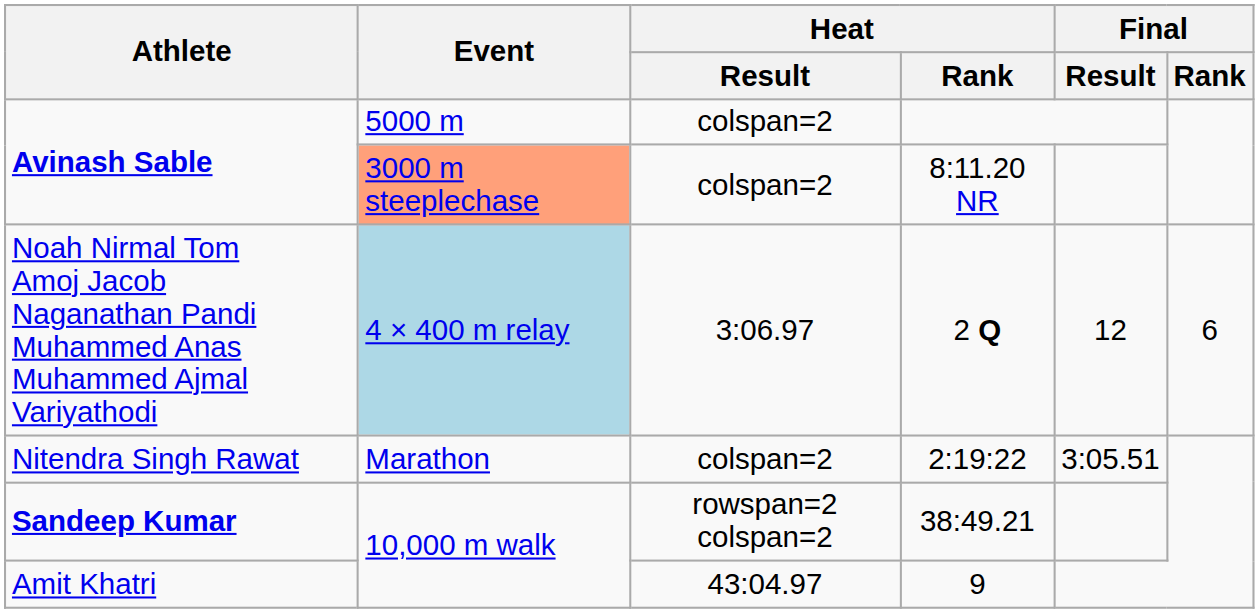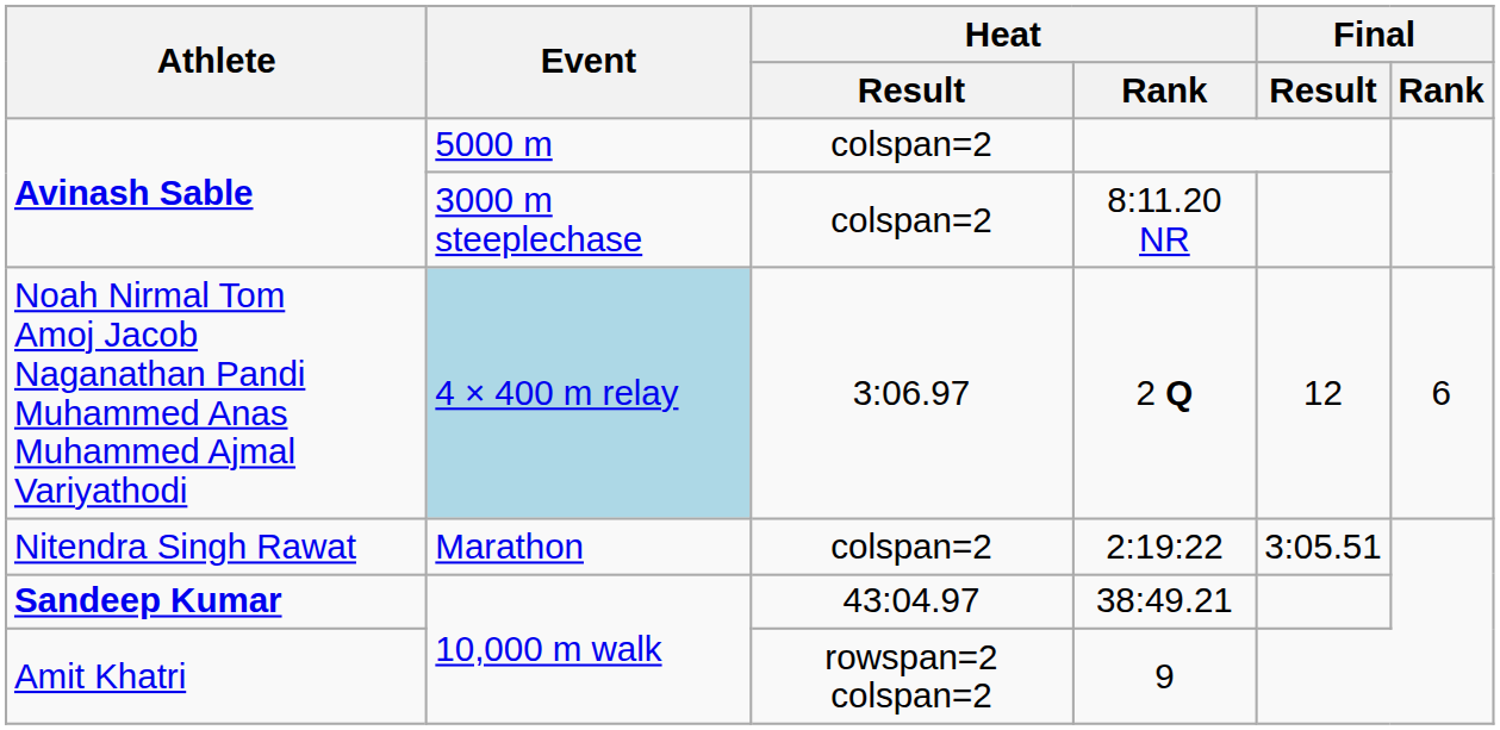8:11.20 NR | Event: lightsalmon background -> no background
38:49.21 | Heat / Result: rowspan=2 colspan=2 -> 43:04.97
9 | Heat / Result: 43:04.97 -> rowspan=2 colspan=2
